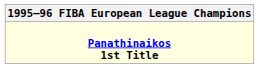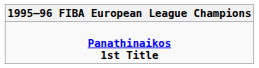row 2 | column 1: lightyellow background -> no background
